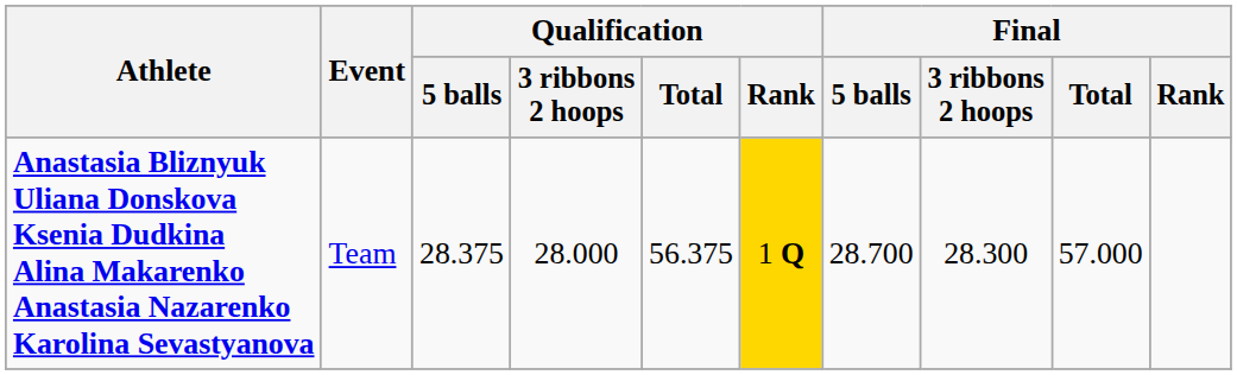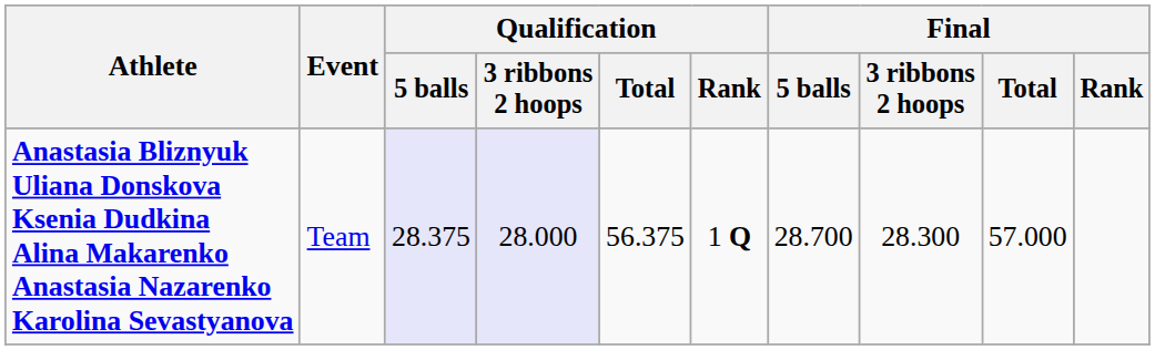row 3 | Qualification / 5 balls: no background -> lavender background
row 3 | Qualification / 3 ribbons 2 hoops: no background -> lavender background
row 3 | Qualification / Rank: gold background -> no background
